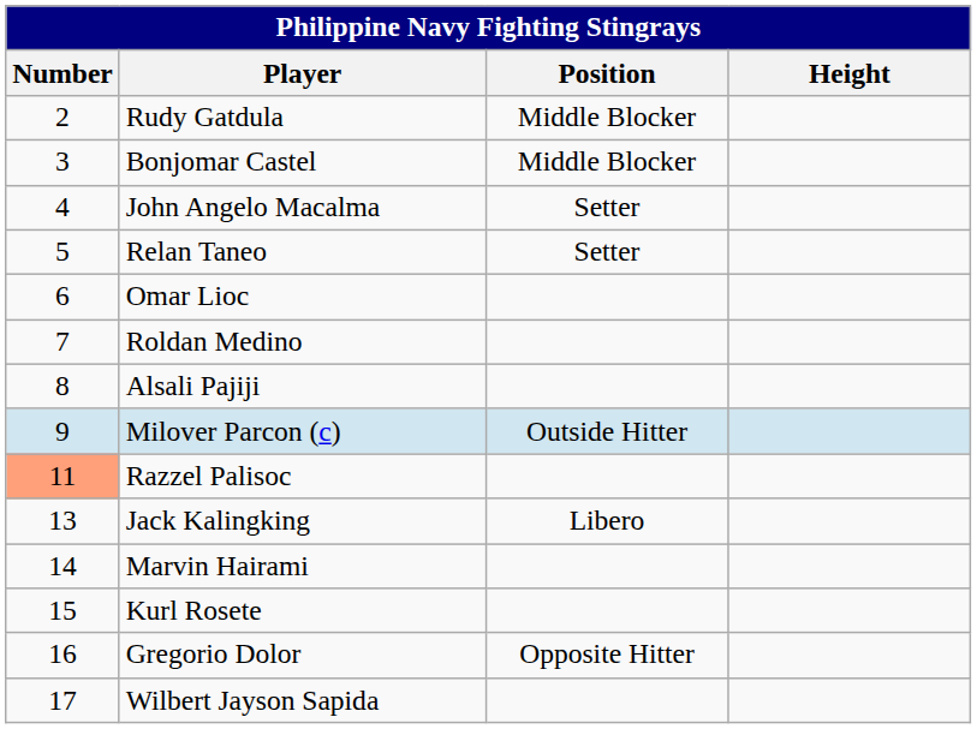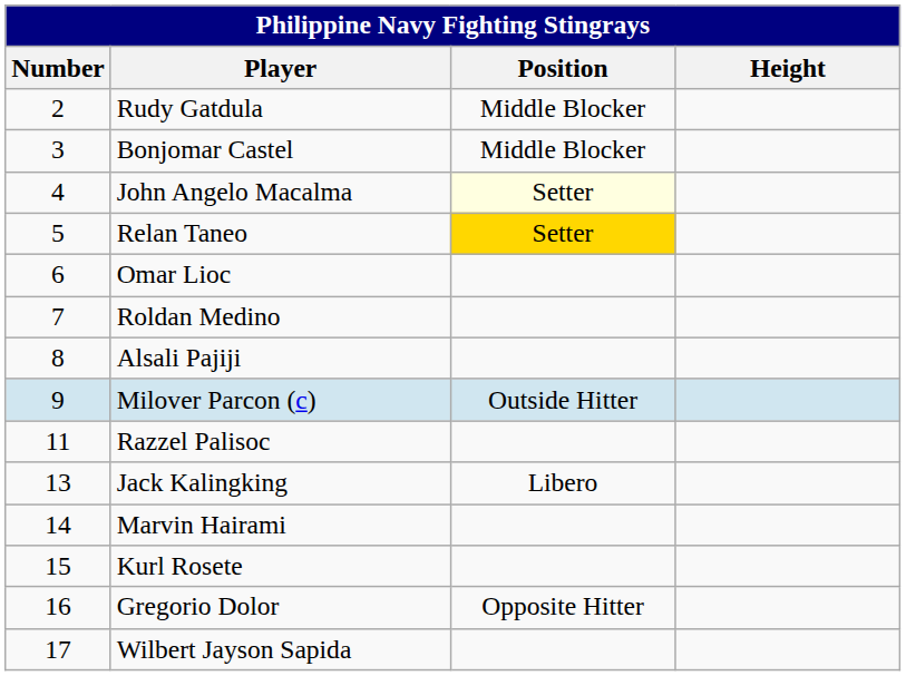John Angelo Macalma | Position: no background -> lightyellow background
Relan Taneo | Position: no background -> gold background
Razzel Palisoc | Number: lightsalmon background -> no background
